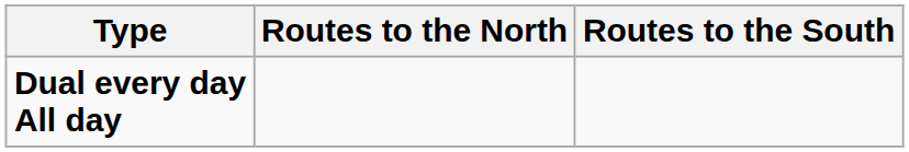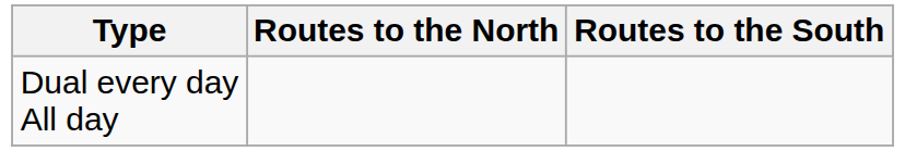row 2 | Type: bold -> normal
